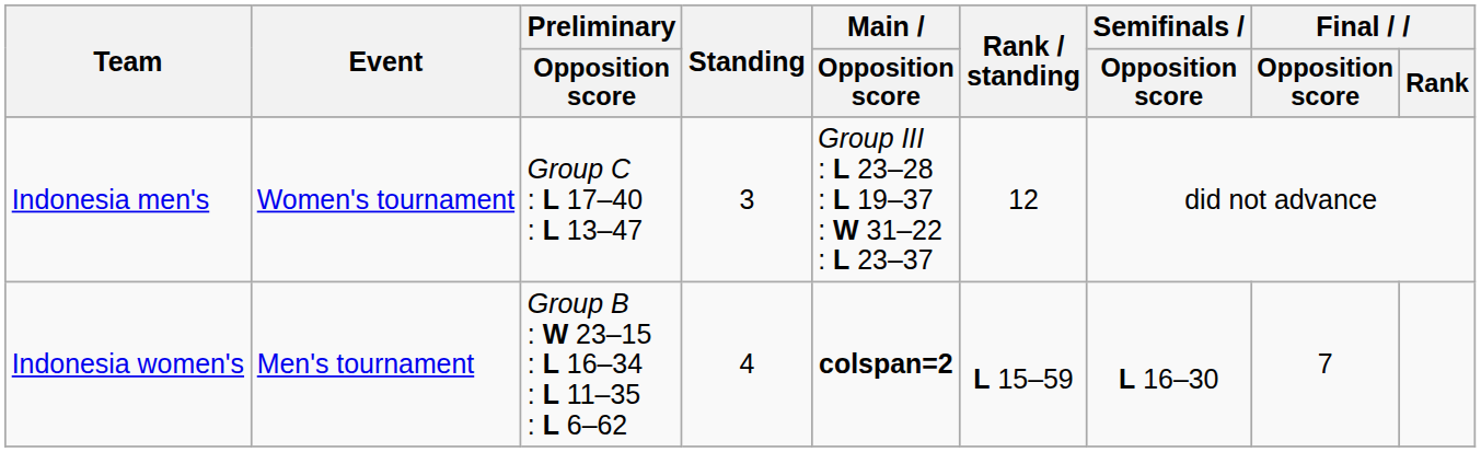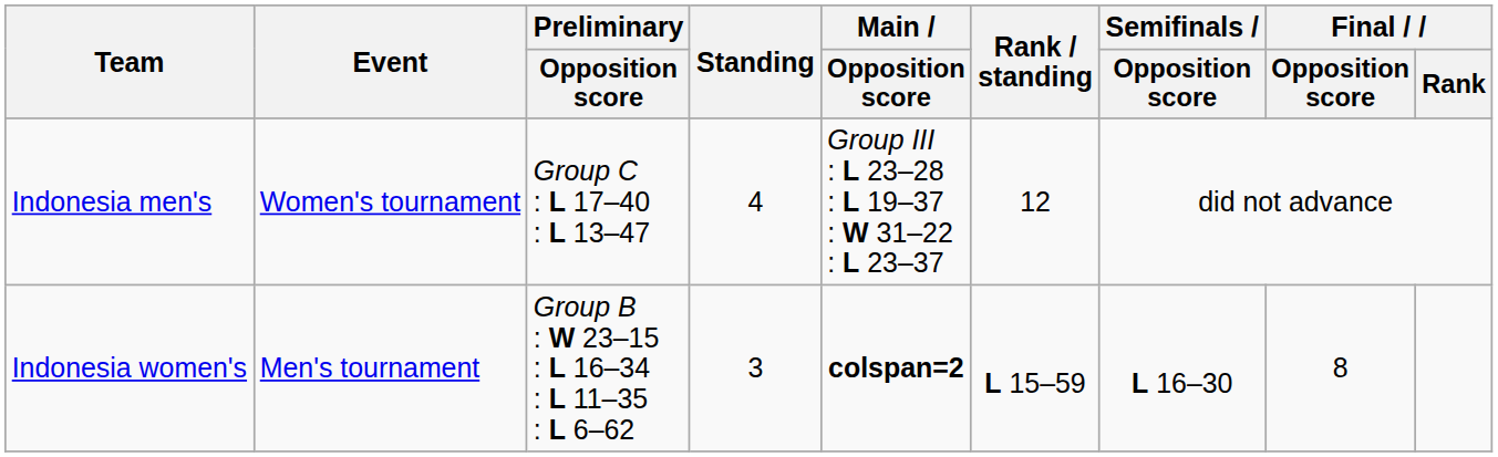Indonesia men's | Standing: 3 -> 4
Indonesia women's | Standing: 4 -> 3
Indonesia women's | Final / Opposition score: 7 -> 8
